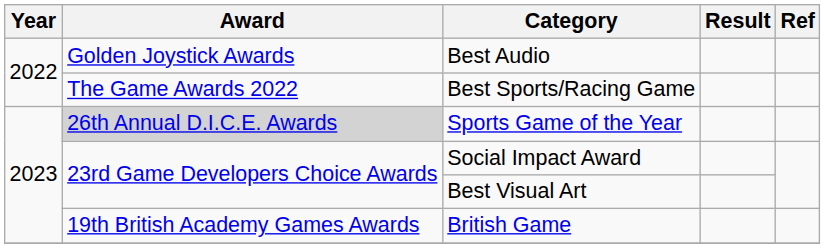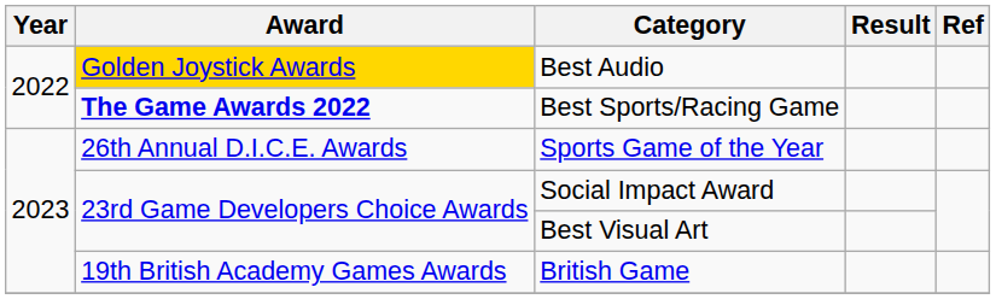Best Audio | Award: no background -> gold background
Best Sports/Racing Game | Award: normal -> bold
Sports Game of the Year | Award: lightgrey background -> no background
